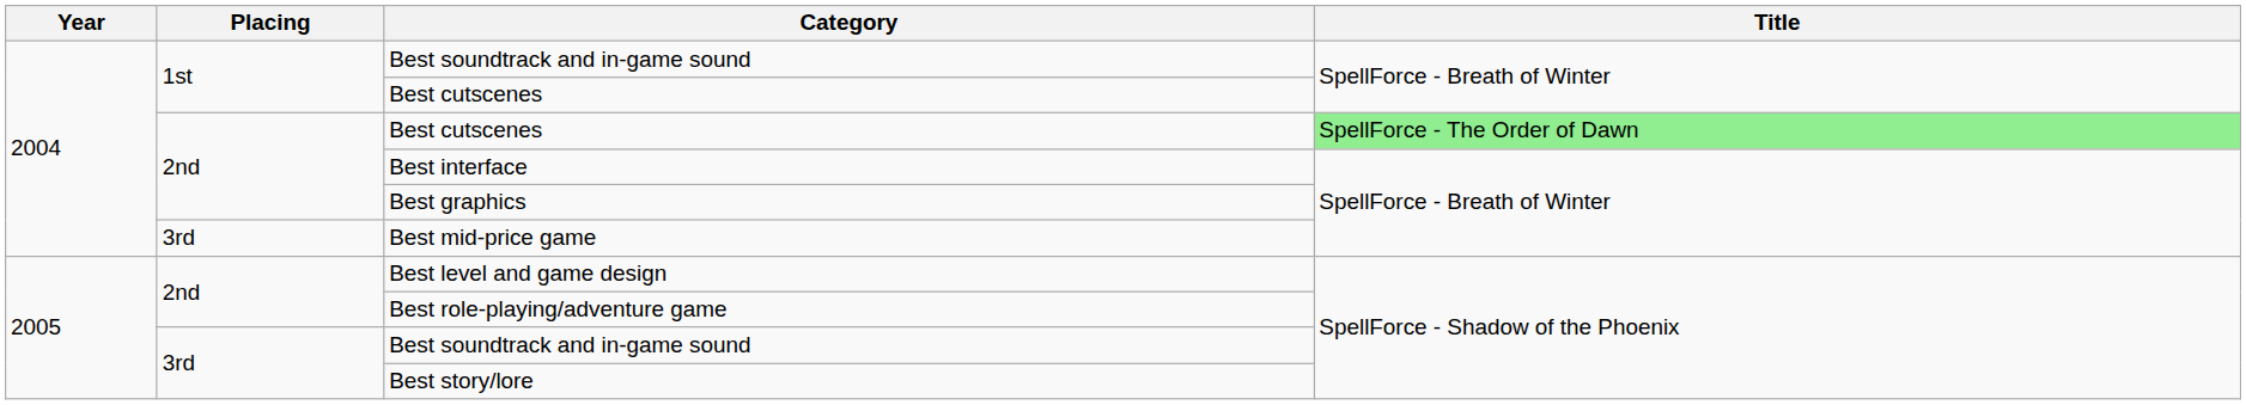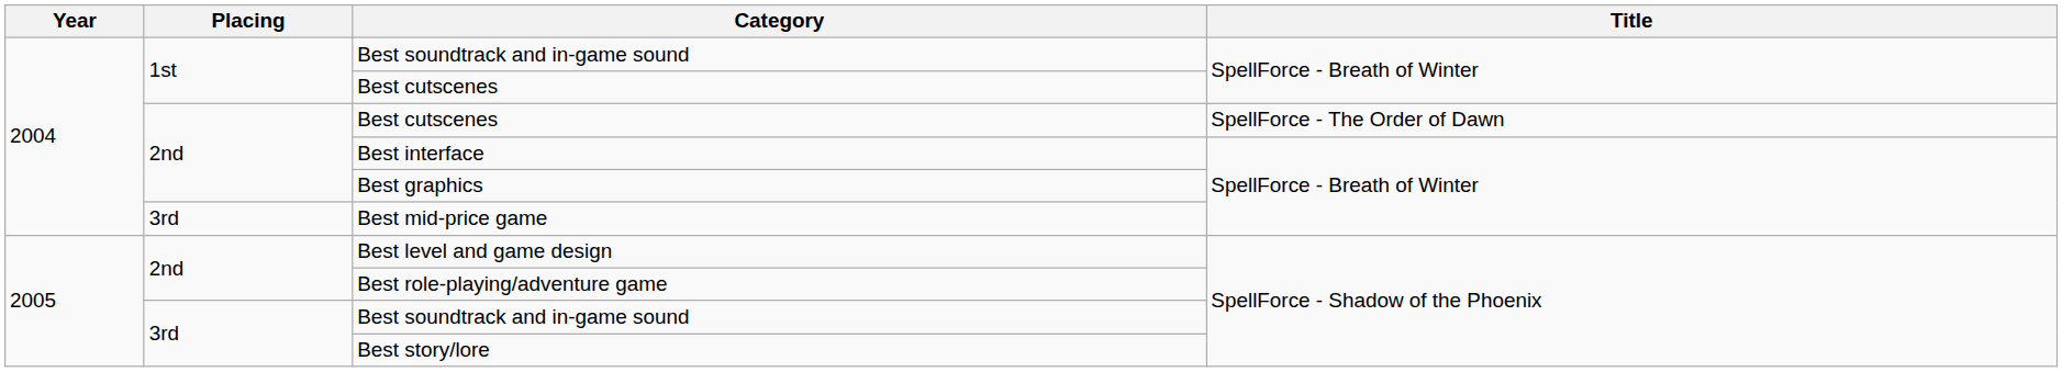2nd / Best cutscenes | Title: lightgreen background -> no background
